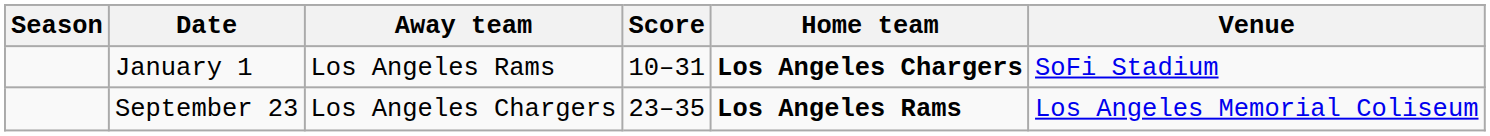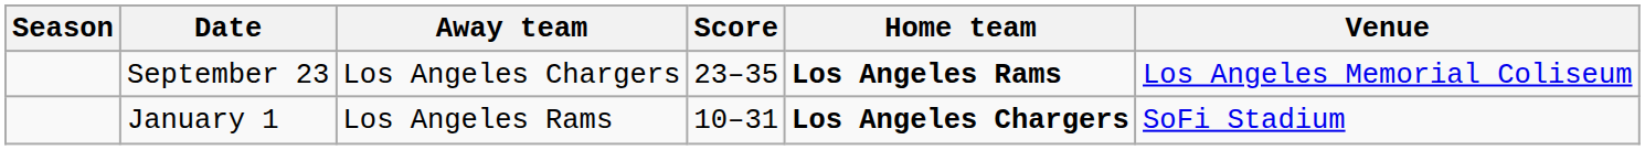rows swapped: September 23 <-> January 1
